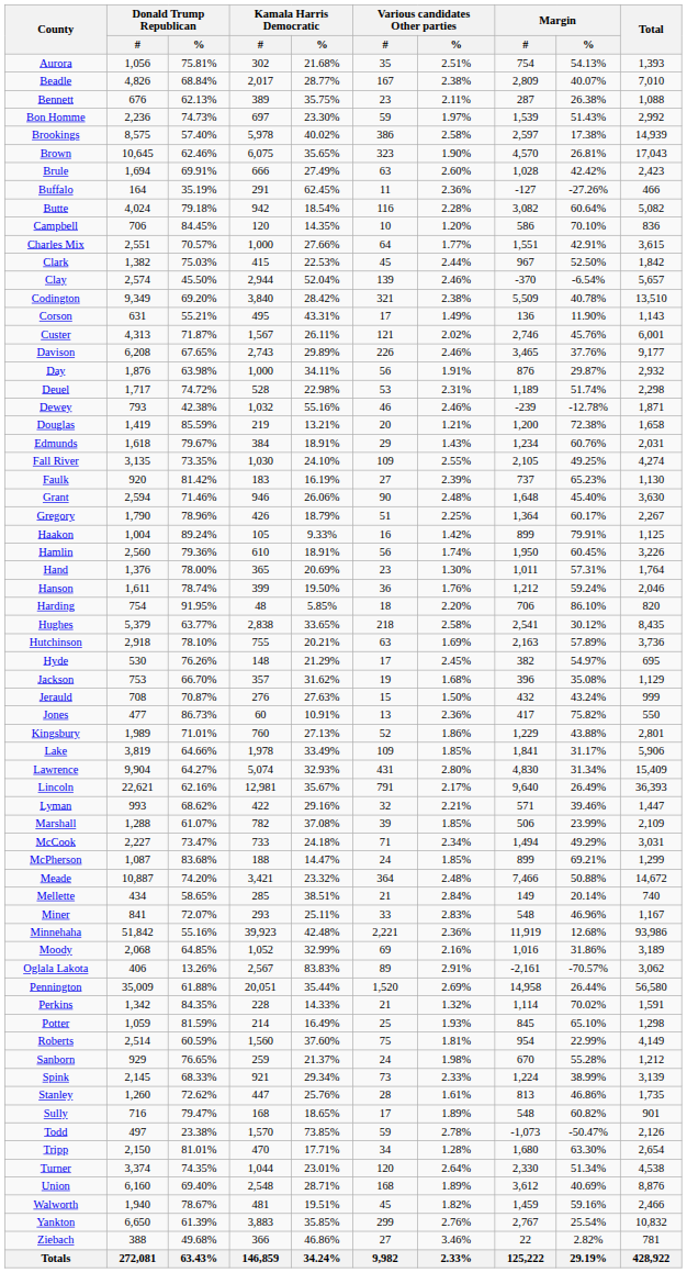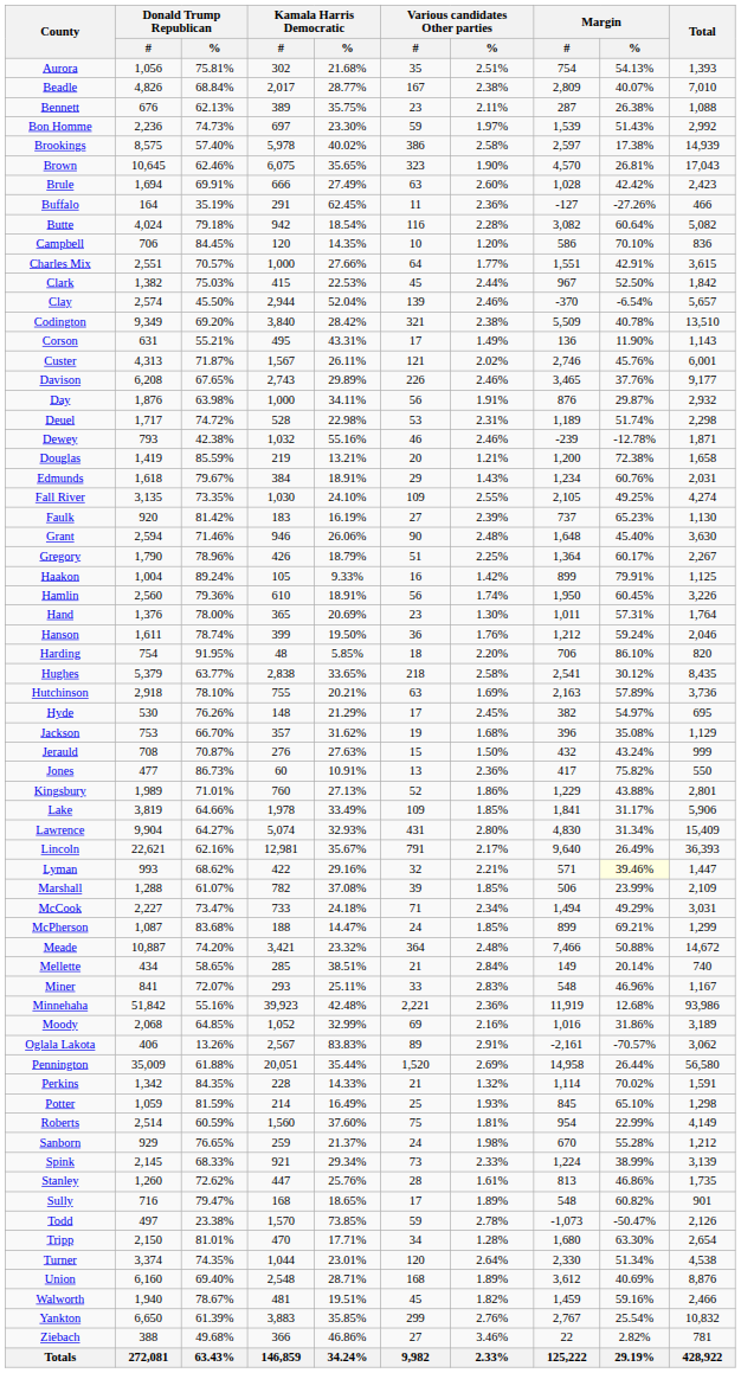Lyman | Margin / %: no background -> lightyellow background
